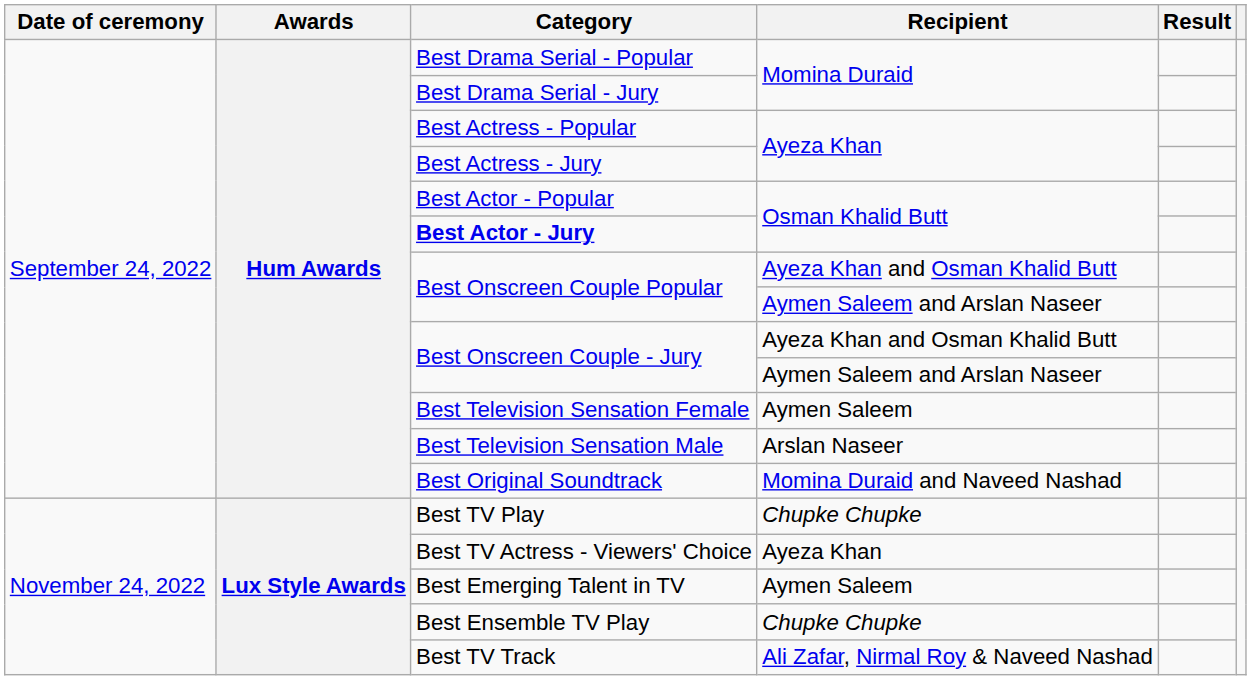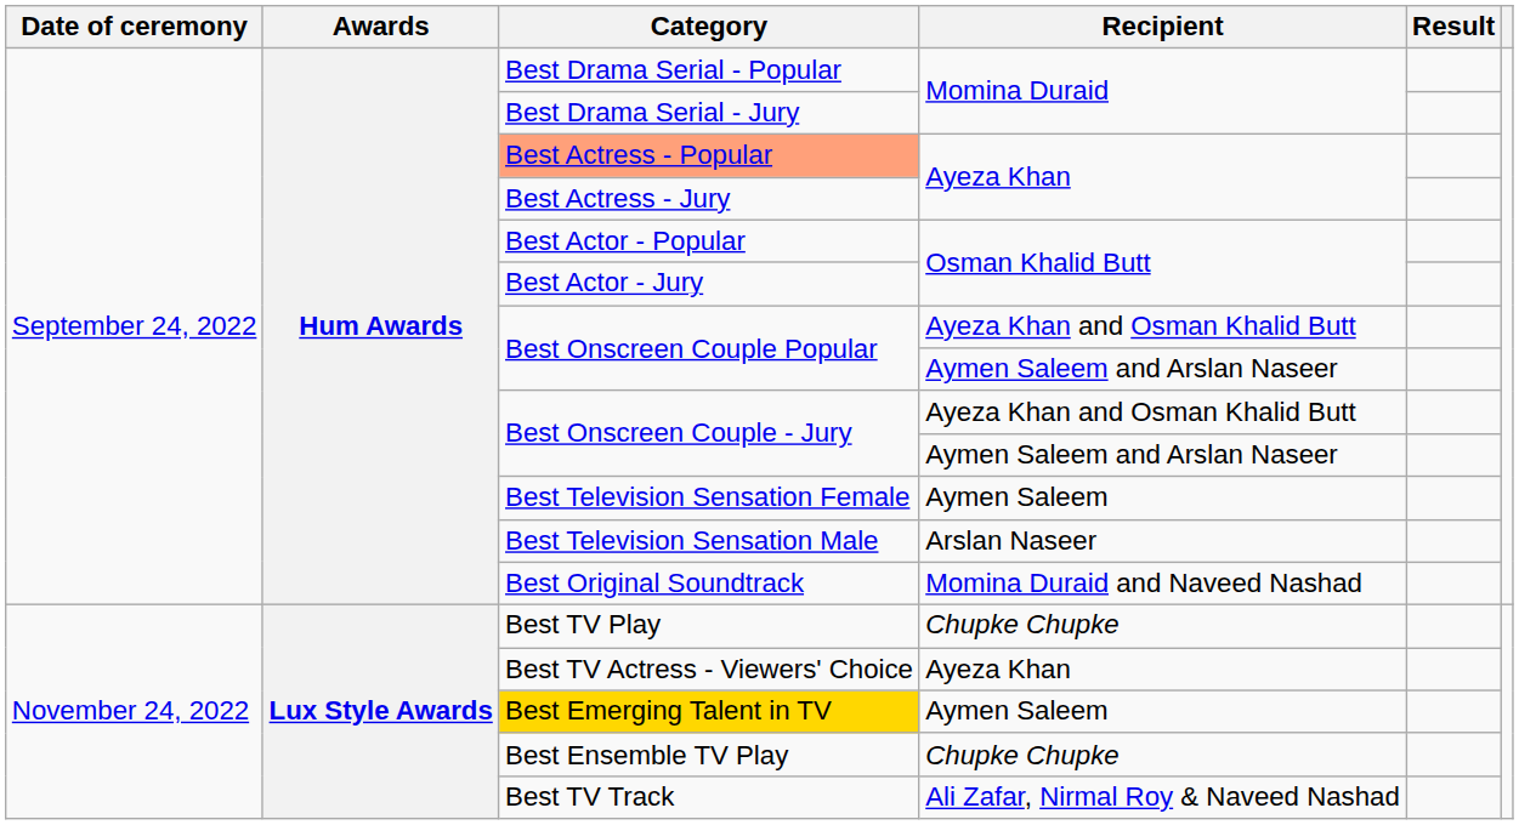Best Actress - Popular | Category: no background -> lightsalmon background
Best Actor - Jury | Category: bold -> normal
Best Emerging Talent in TV | Category: no background -> gold background
